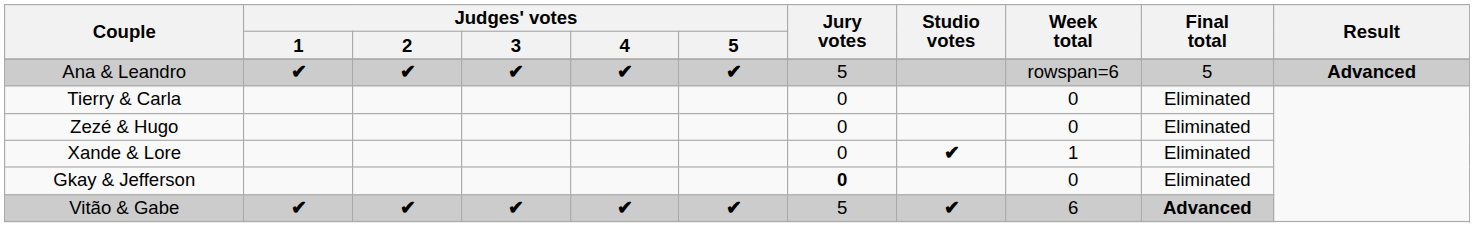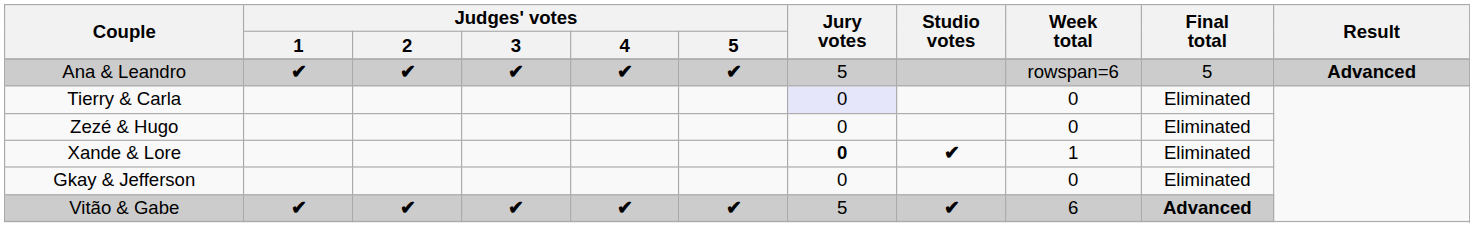Tierry & Carla | Jury votes: no background -> lavender background
Xande & Lore | Jury votes: normal -> bold
Gkay & Jefferson | Jury votes: bold -> normal
